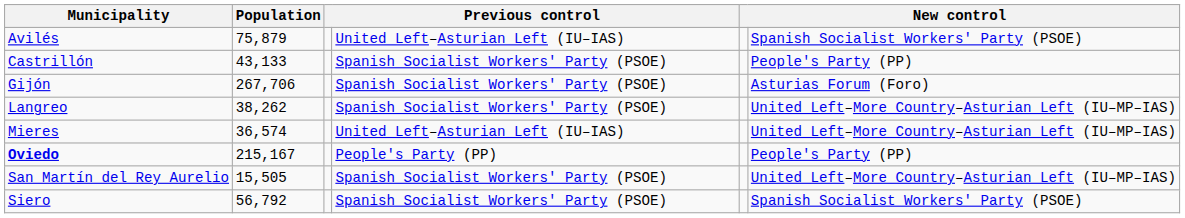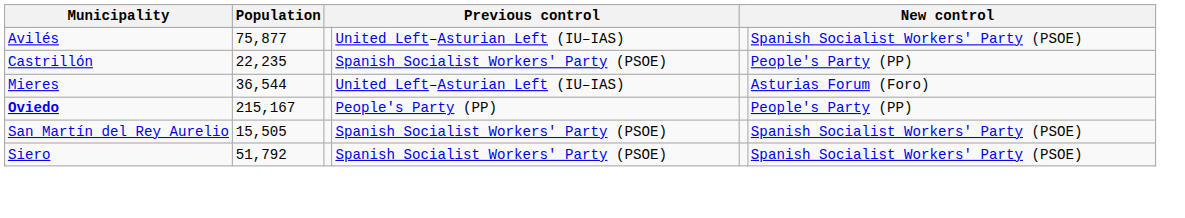Avilés | Population: 75,879 -> 75,877
Castrillón | Population: 43,133 -> 22,235
- row: Gijón | 267,706 | Spanish Socialist Workers' Party (PSOE) | Asturias Forum (Foro)
- row: Langreo | 38,262 | Spanish Socialist Workers' Party (PSOE) | United Left–More Country–Asturian Left (IU–MP–IAS)
Mieres | Population: 36,574 -> 36,544
Mieres | column 6: United Left–More Country–Asturian Left (IU–MP–IAS) -> Asturias Forum (Foro)
San Martín del Rey Aurelio | column 6: United Left–More Country–Asturian Left (IU–MP–IAS) -> Spanish Socialist Workers' Party (PSOE)
Siero | Population: 56,792 -> 51,792
